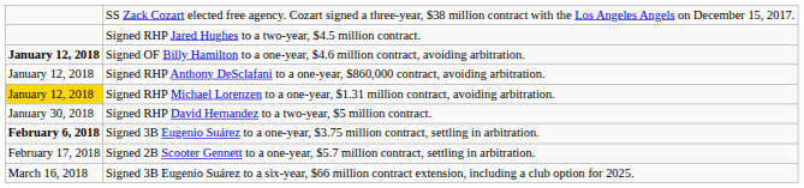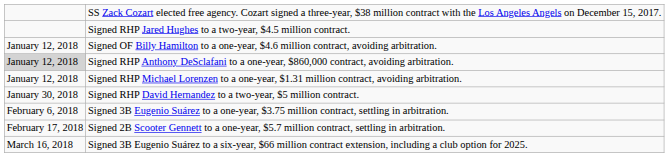row 3 | column 1: bold -> normal
row 4 | column 1: no background -> lightgrey background
row 5 | column 1: gold background -> no background
row 7 | column 1: bold -> normal
